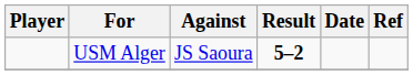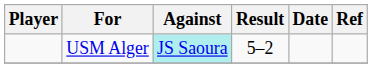USM Alger | Against: no background -> paleturquoise background
USM Alger | Result: bold -> normal
